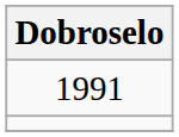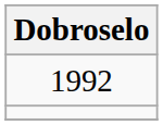row 2 | column 1: 1991 -> 1992
